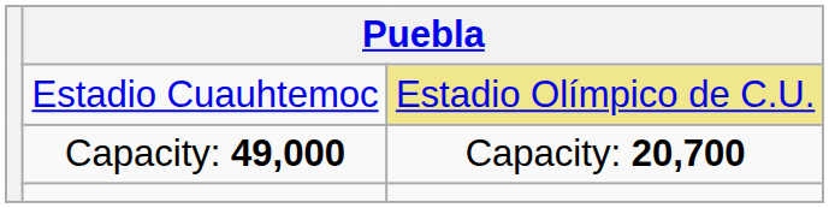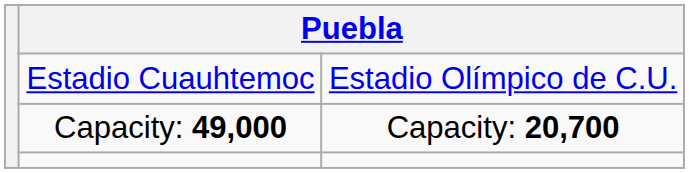Estadio Cuauhtemoc | column 3: khaki background -> no background
